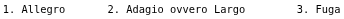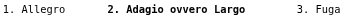1. Allegro | column 2: normal -> bold
